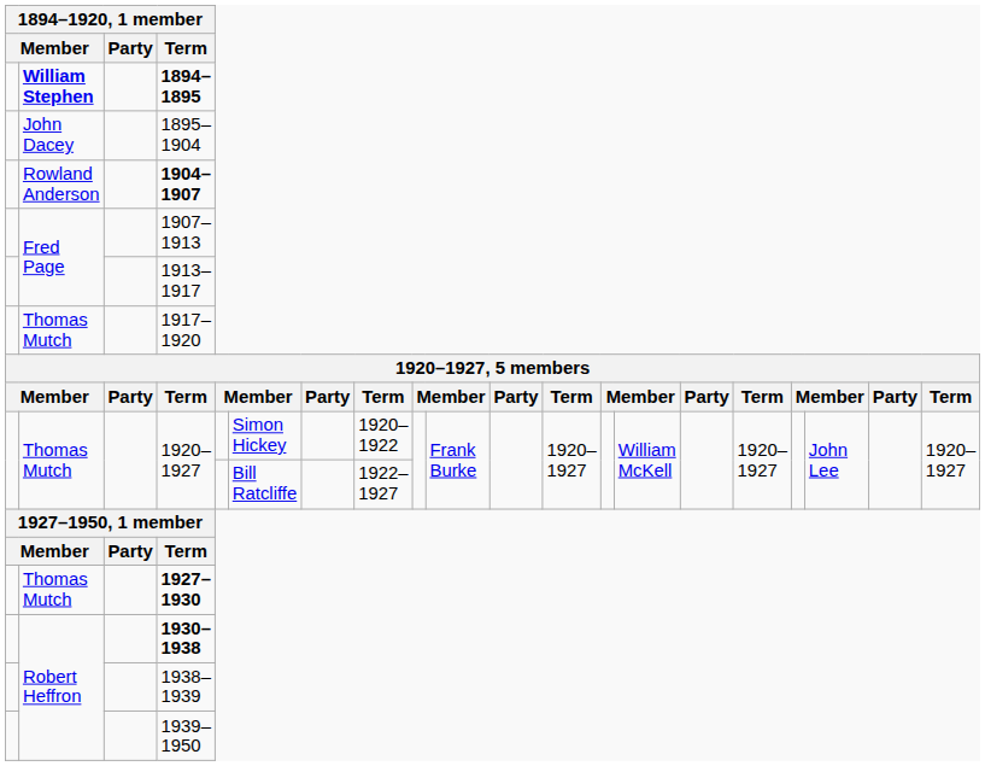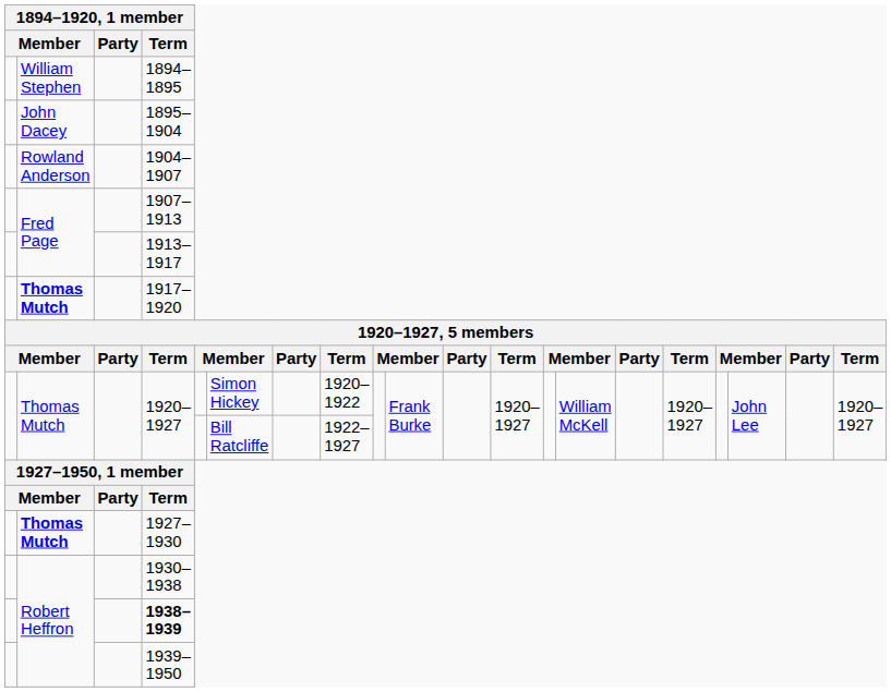1894–1895 | column 2: bold -> normal
1894–1895 | 1894–1920, 1 member / Term: bold -> normal
1904–1907 | 1894–1920, 1 member / Term: bold -> normal
1917–1920 | column 2: normal -> bold
1927–1930 | column 2: normal -> bold
1927–1930 | 1894–1920, 1 member / Term: bold -> normal
1930–1938 | 1894–1920, 1 member / Term: bold -> normal
1938–1939 | 1894–1920, 1 member / Term: normal -> bold
